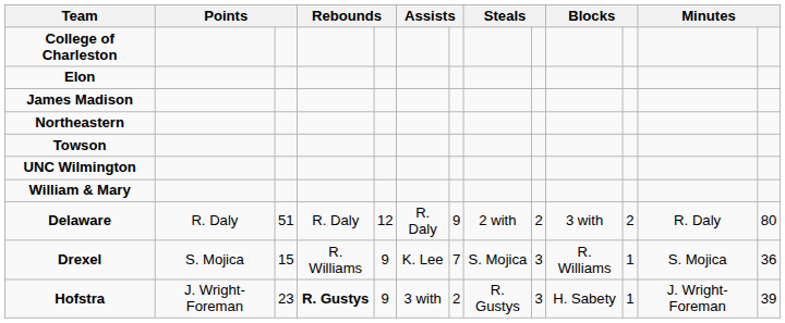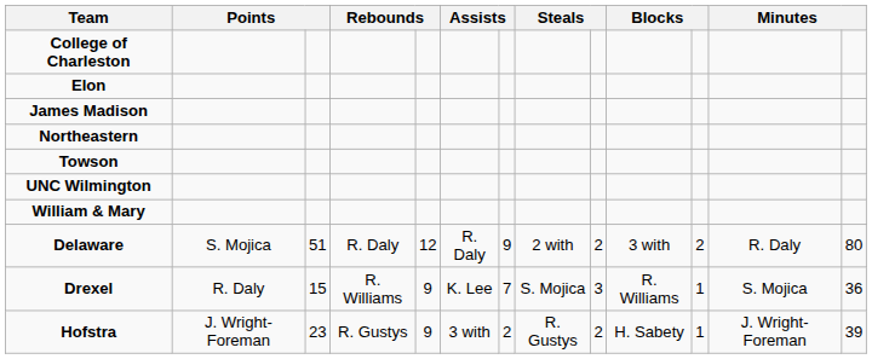Delaware | column 2: R. Daly -> S. Mojica
Drexel | column 2: S. Mojica -> R. Daly
Hofstra | column 4: bold -> normal
Hofstra | column 9: 3 -> 2
